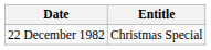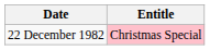22 December 1982 | Entitle: no background -> pink background
